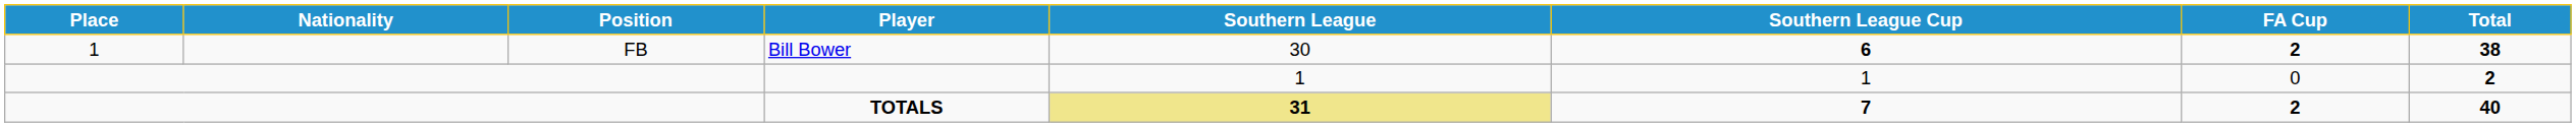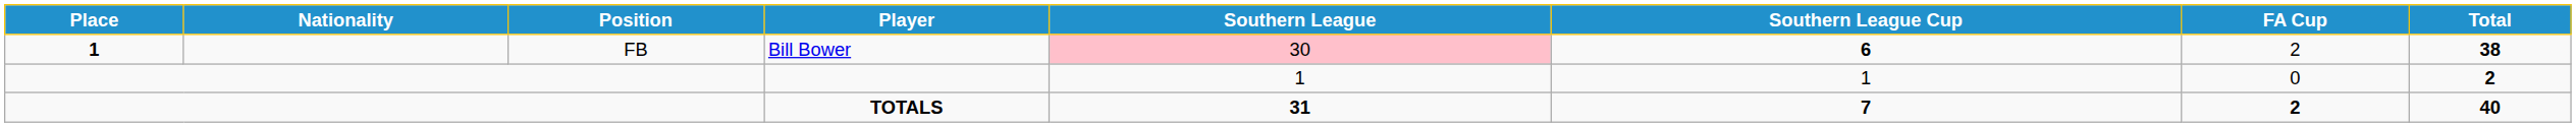Bill Bower | Place: normal -> bold
Bill Bower | Southern League: no background -> pink background
Bill Bower | FA Cup: bold -> normal
TOTALS | Southern League: khaki background -> no background
